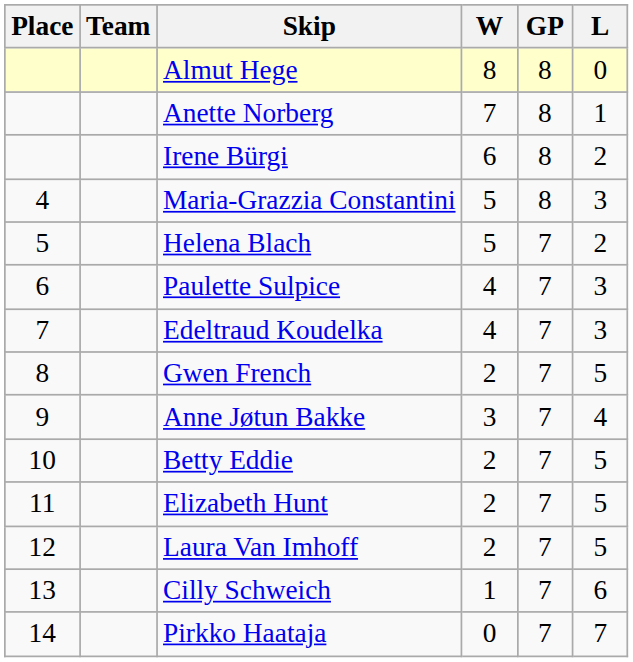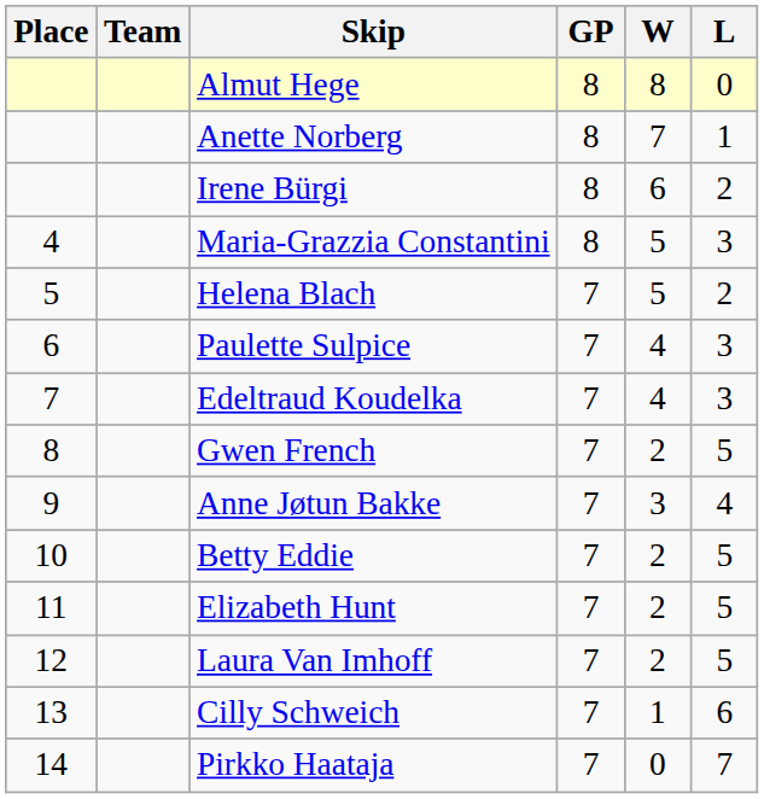columns swapped: GP <-> W
